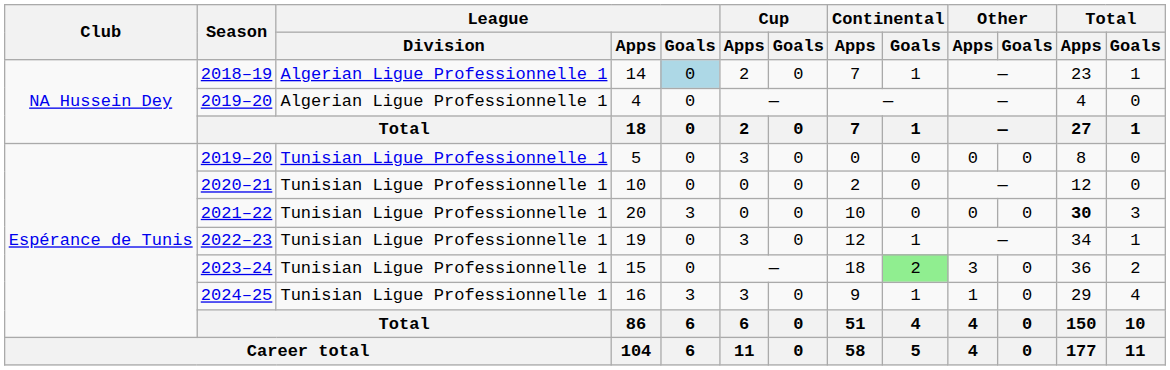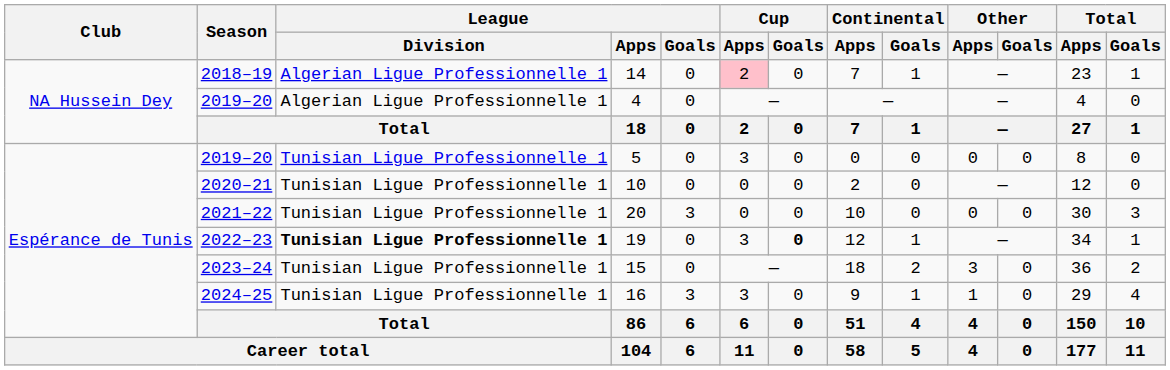14 | League / Goals: lightblue background -> no background
14 | Cup / Apps: no background -> pink background
20 | Total / Apps: bold -> normal
19 | League / Division: normal -> bold
19 | Cup / Goals: normal -> bold
15 | Continental / Goals: lightgreen background -> no background
